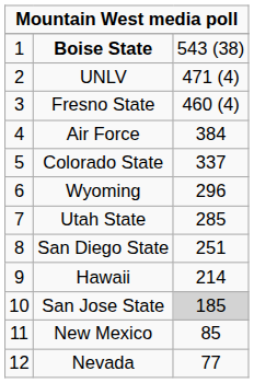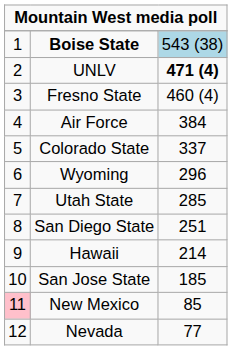Boise State | column 3: no background -> lightblue background
UNLV | column 3: normal -> bold
San Jose State | column 3: lightgrey background -> no background
New Mexico | column 1: no background -> pink background
